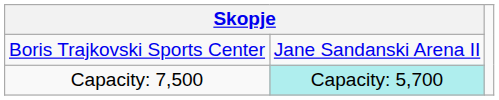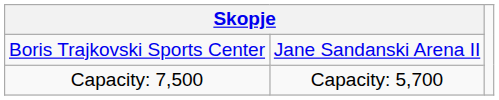Capacity: 7,500 | column 2: paleturquoise background -> no background
